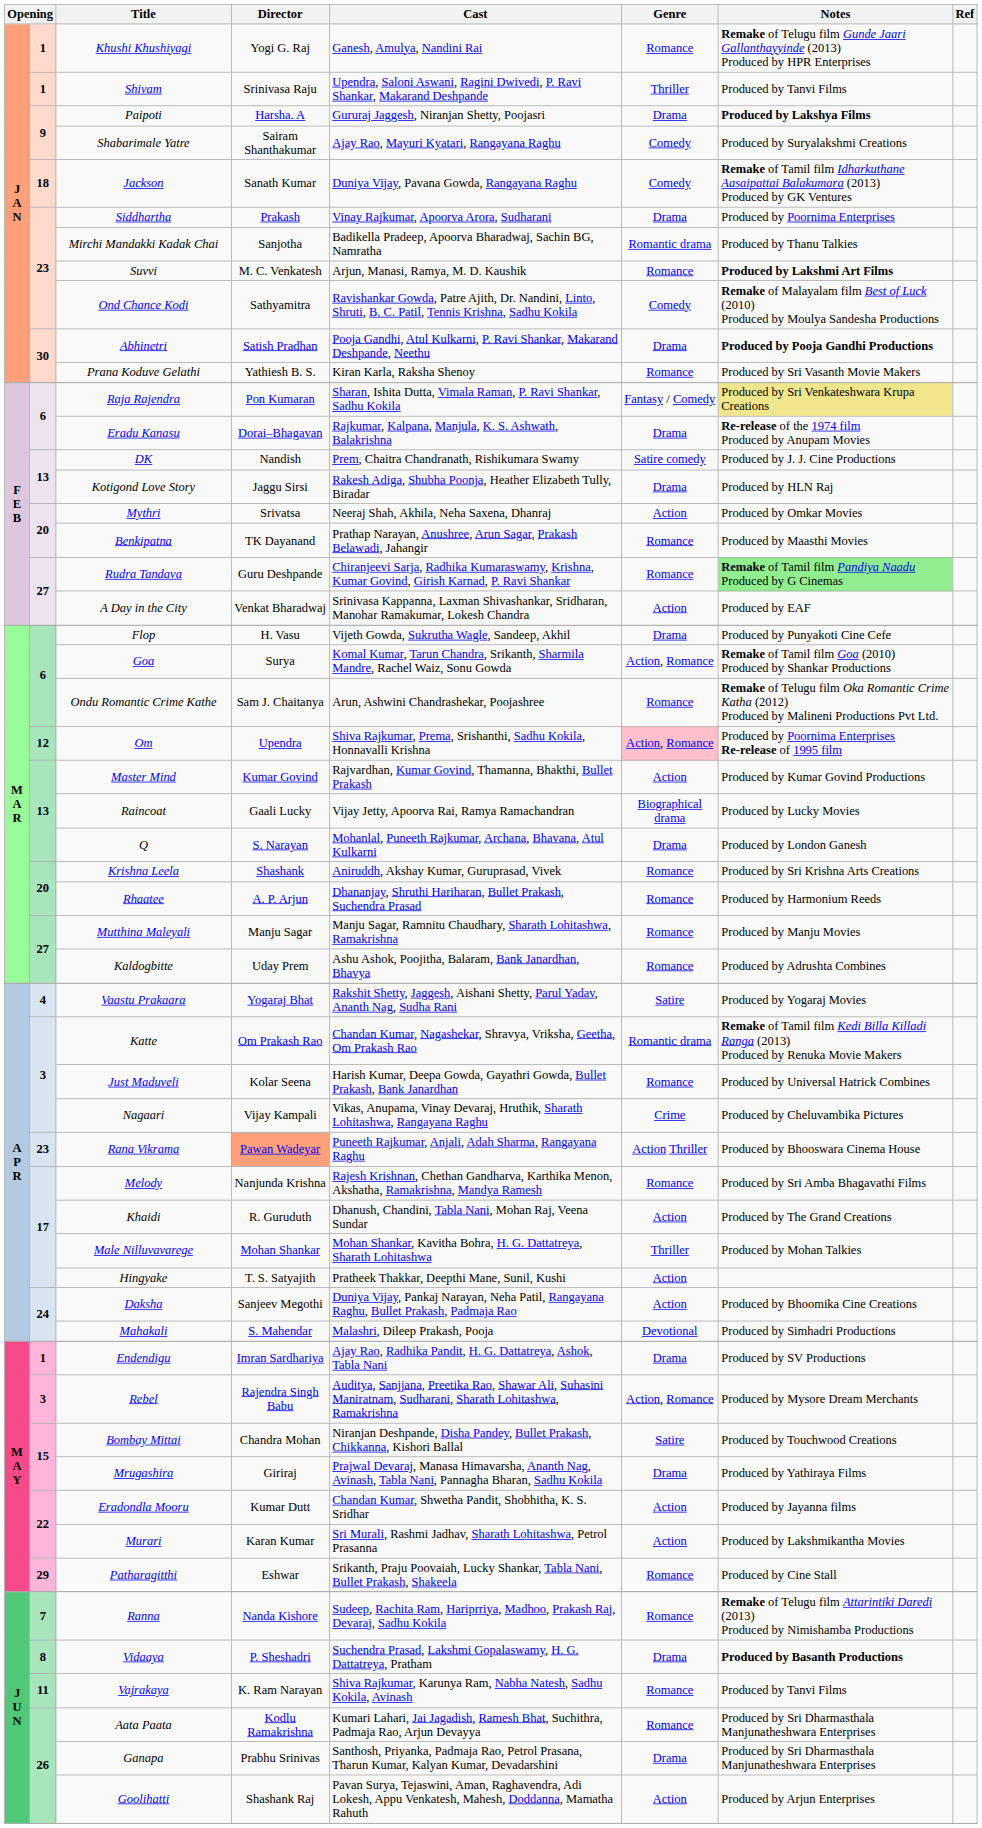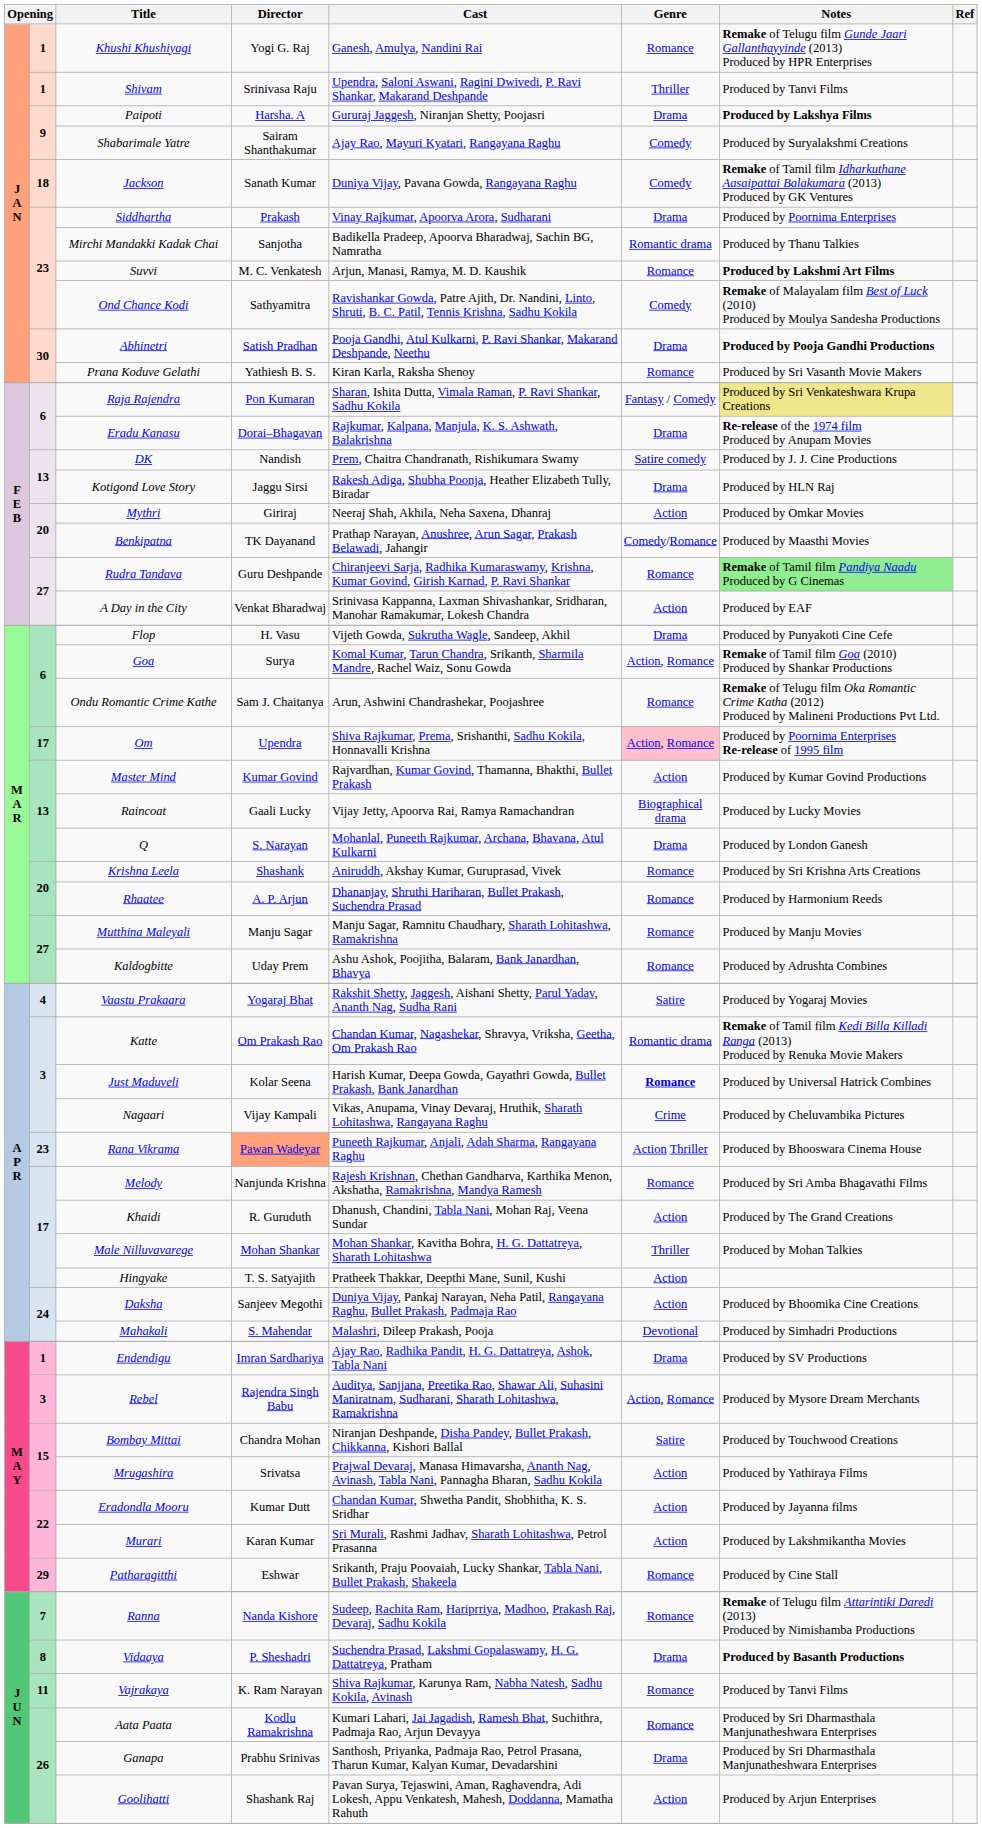Mythri | Director: Srivatsa -> Giriraj
Benkipatna | Genre: Romance -> Comedy/Romance
Om | column 2: 12 -> 17
Just Maduveli | Genre: normal -> bold
Mrugashira | Director: Giriraj -> Srivatsa
Mrugashira | Genre: Drama -> Action
